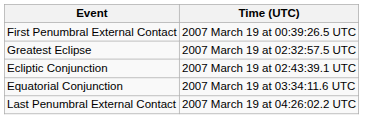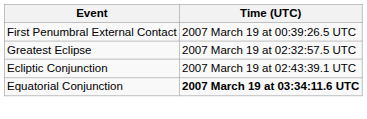Equatorial Conjunction | Time (UTC): normal -> bold
- row: Last Penumbral External Contact | 2007 March 19 at 04:26:02.2 UTC
